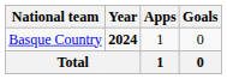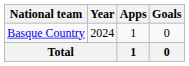Basque Country | Year: bold -> normal
